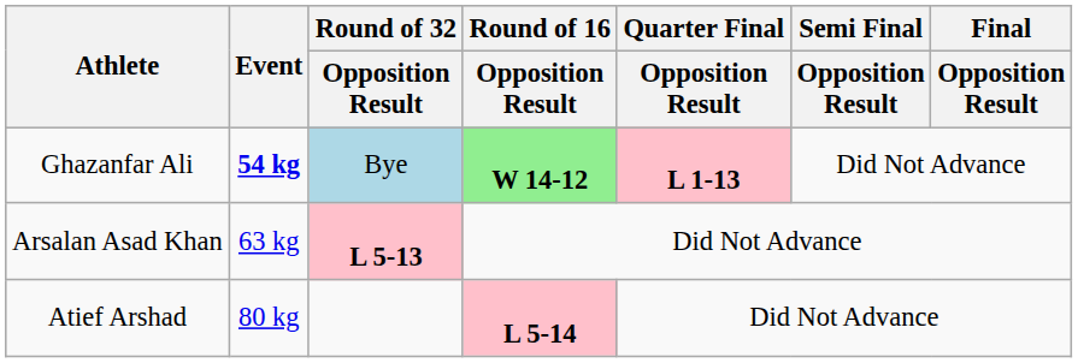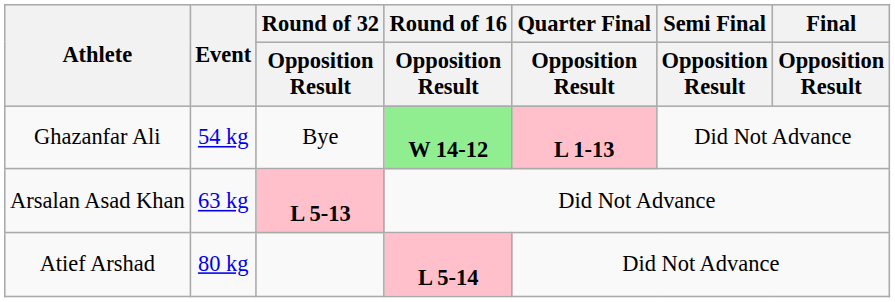Ghazanfar Ali | Event: bold -> normal
Ghazanfar Ali | Round of 32 / Opposition Result: lightblue background -> no background
